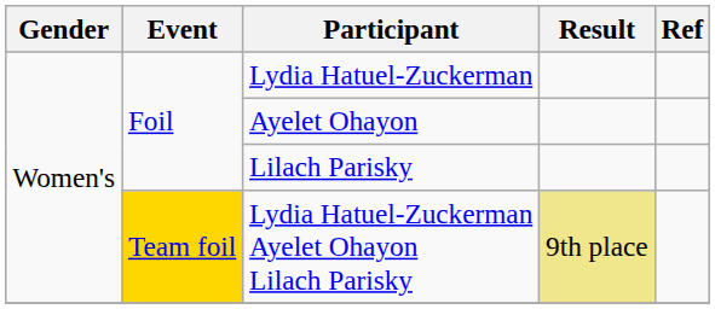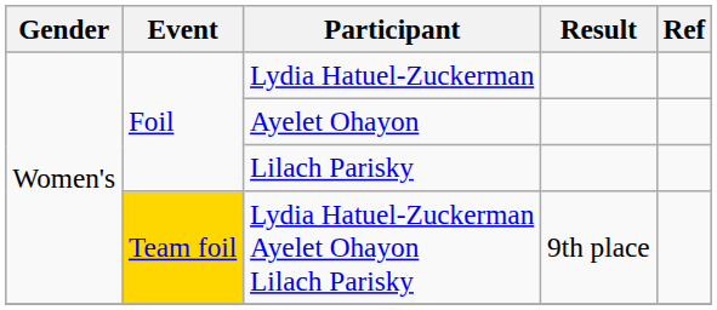Lydia Hatuel-Zuckerman Ayelet Ohayon Lilach Parisky | Result: khaki background -> no background
